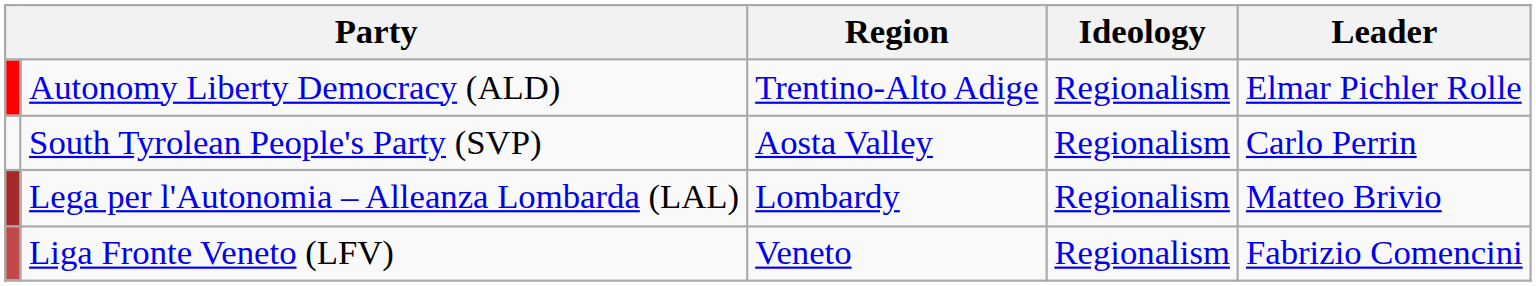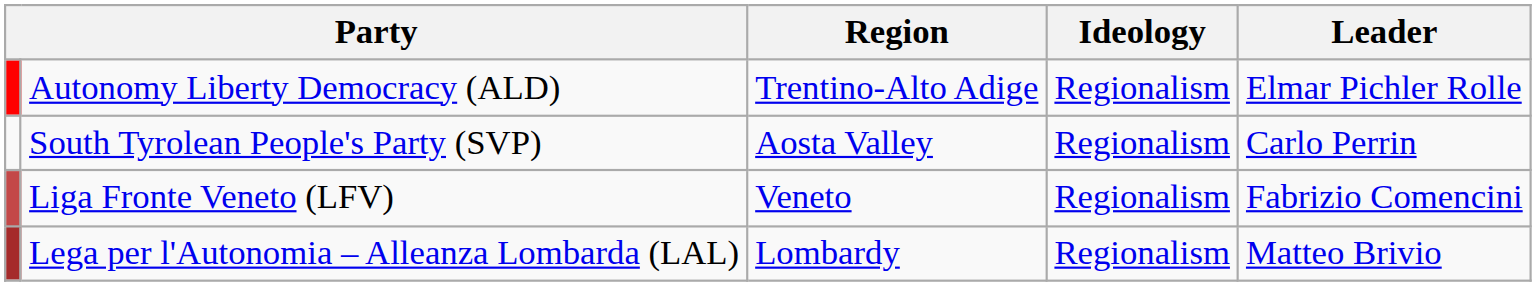rows swapped: Lega per l'Autonomia – Alleanza Lombarda (LAL) <-> Liga Fronte Veneto (LFV)
